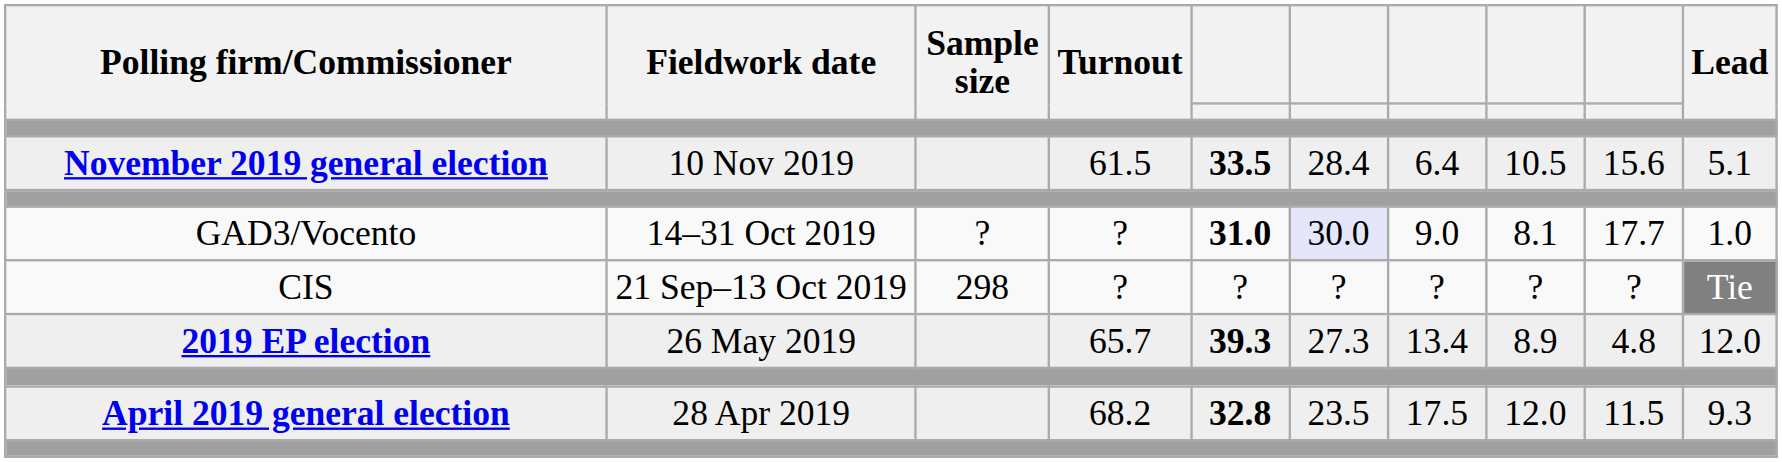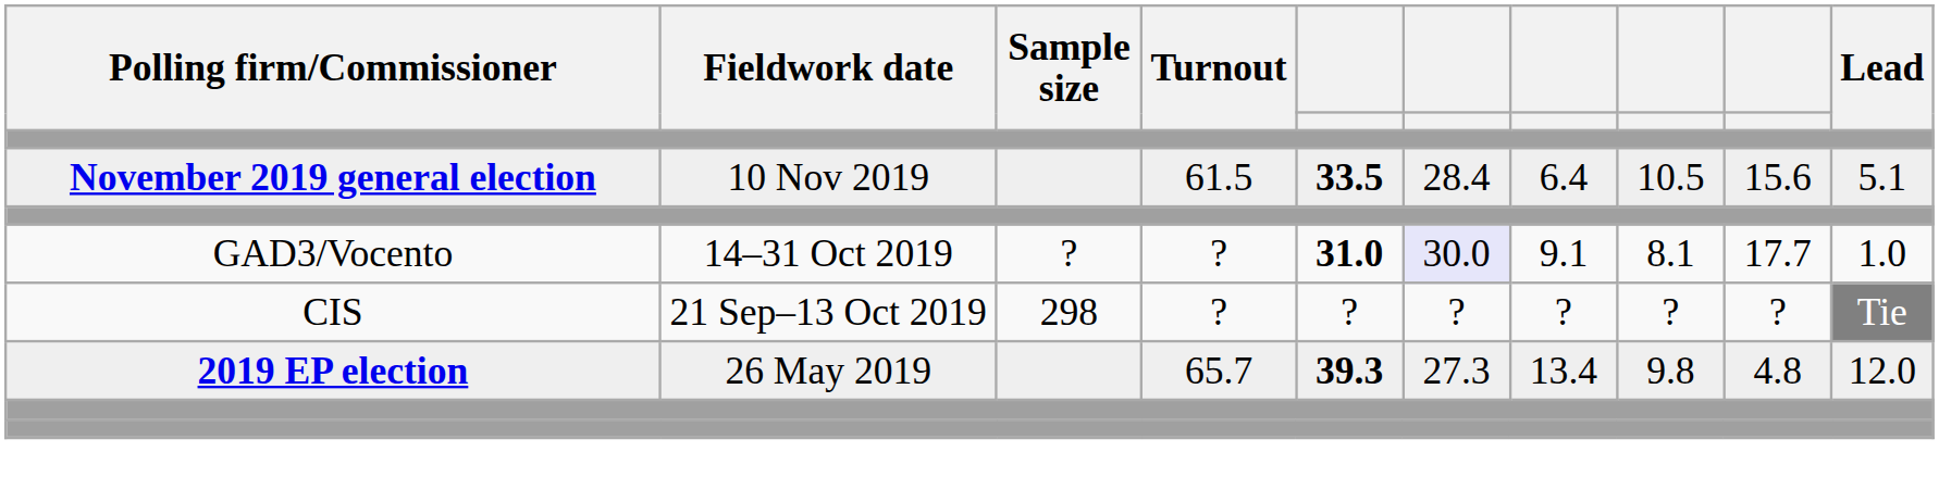GAD3/Vocento | column 7: 9.0 -> 9.1
2019 EP election | column 8: 8.9 -> 9.8
- row: April 2019 general election | 28 Apr 2019 | 68.2 | 32.8 | 23.5 | 17.5 | 12.0 | 11.5 | 9.3
